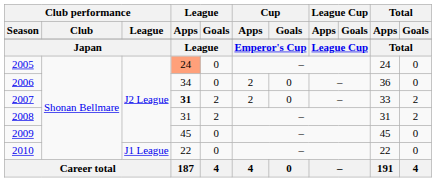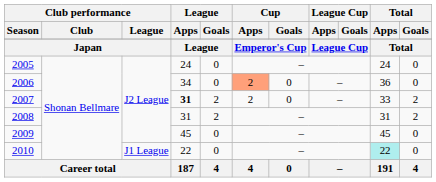2005 | League / Apps: lightsalmon background -> no background
2006 | Cup / Apps: no background -> lightsalmon background
2010 | Total / Apps: no background -> paleturquoise background
